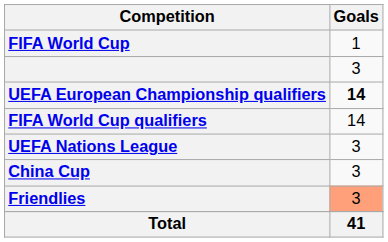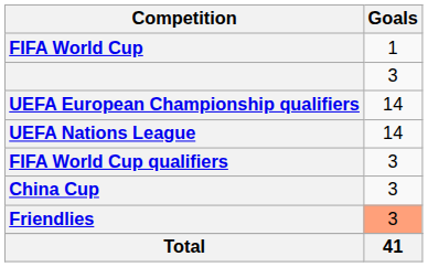row 4 | Goals: bold -> normal
row 5 | Competition: FIFA World Cup qualifiers -> UEFA Nations League
row 6 | Competition: UEFA Nations League -> FIFA World Cup qualifiers
